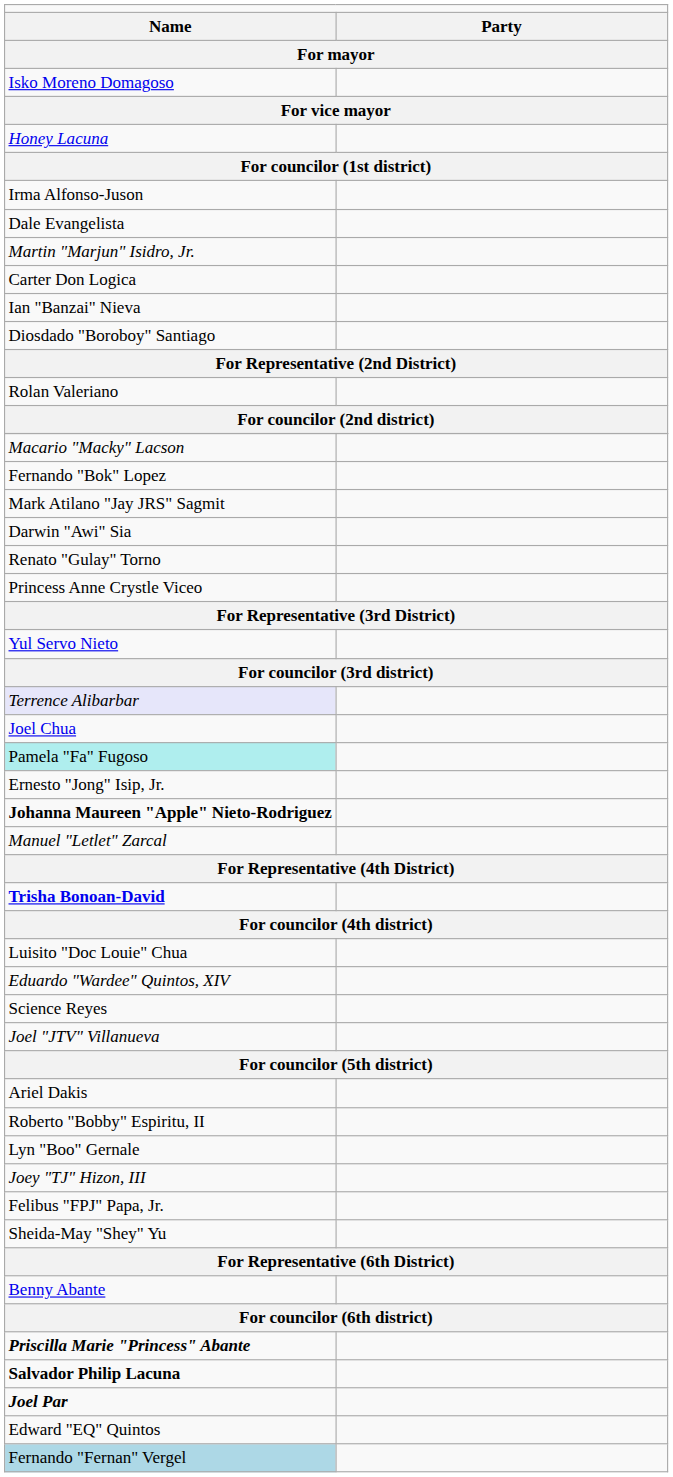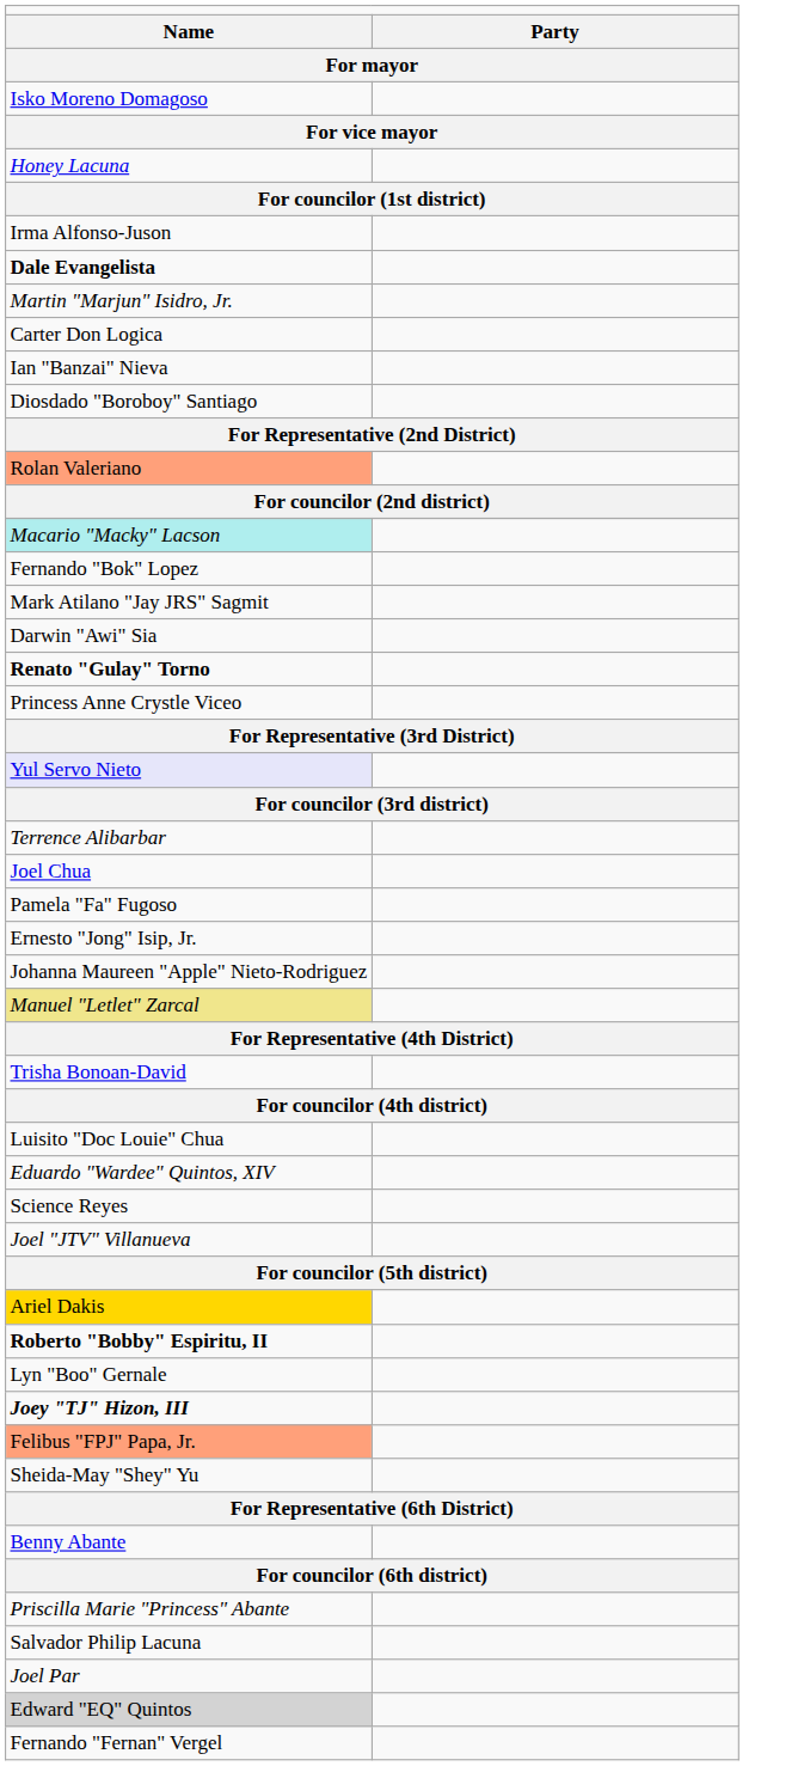Dale Evangelista | column 1: normal -> bold
Rolan Valeriano | column 1: no background -> lightsalmon background
Macario "Macky" Lacson | column 1: no background -> paleturquoise background
Renato "Gulay" Torno | column 1: normal -> bold
Yul Servo Nieto | column 1: no background -> lavender background
Terrence Alibarbar | column 1: lavender background -> no background
Pamela "Fa" Fugoso | column 1: paleturquoise background -> no background
Johanna Maureen "Apple" Nieto-Rodriguez | column 1: bold -> normal
Manuel "Letlet" Zarcal | column 1: no background -> khaki background
Trisha Bonoan-David | column 1: bold -> normal
Ariel Dakis | column 1: no background -> gold background
Roberto "Bobby" Espiritu, II | column 1: normal -> bold
Joey "TJ" Hizon, III | column 1: normal -> bold
Felibus "FPJ" Papa, Jr. | column 1: no background -> lightsalmon background
Priscilla Marie "Princess" Abante | column 1: bold -> normal
Salvador Philip Lacuna | column 1: bold -> normal
Joel Par | column 1: bold -> normal
Edward "EQ" Quintos | column 1: no background -> lightgrey background
Fernando "Fernan" Vergel | column 1: lightblue background -> no background
